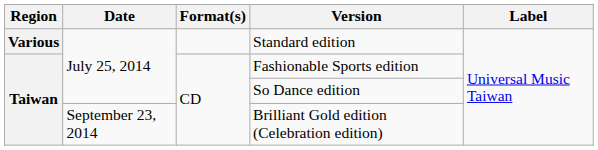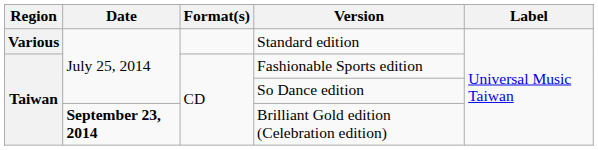Brilliant Gold edition (Celebration edition) | Date: normal -> bold
